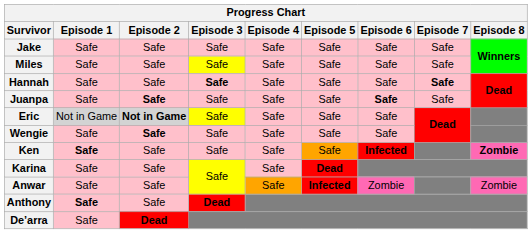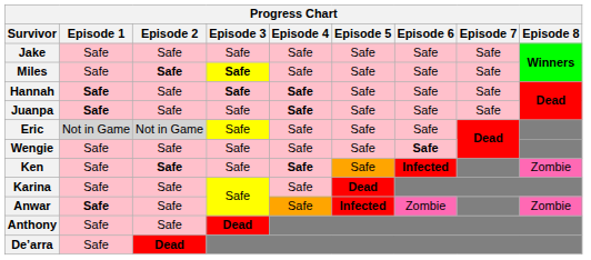Miles | Episode 2: normal -> bold
Miles | Episode 3: normal -> bold
Hannah | Episode 1: normal -> bold
Hannah | Episode 4: normal -> bold
Hannah | Episode 7: bold -> normal
Juanpa | Episode 1: normal -> bold
Juanpa | Episode 2: bold -> normal
Juanpa | Episode 4: normal -> bold
Juanpa | Episode 6: bold -> normal
Eric | Episode 2: bold -> normal
Wengie | Episode 2: bold -> normal
Wengie | Episode 6: normal -> bold
Ken | Episode 1: bold -> normal
Ken | Episode 2: normal -> bold
Ken | Episode 4: normal -> bold
Ken | Episode 8: bold -> normal
Anwar | Episode 1: normal -> bold
Anthony | Episode 1: bold -> normal
